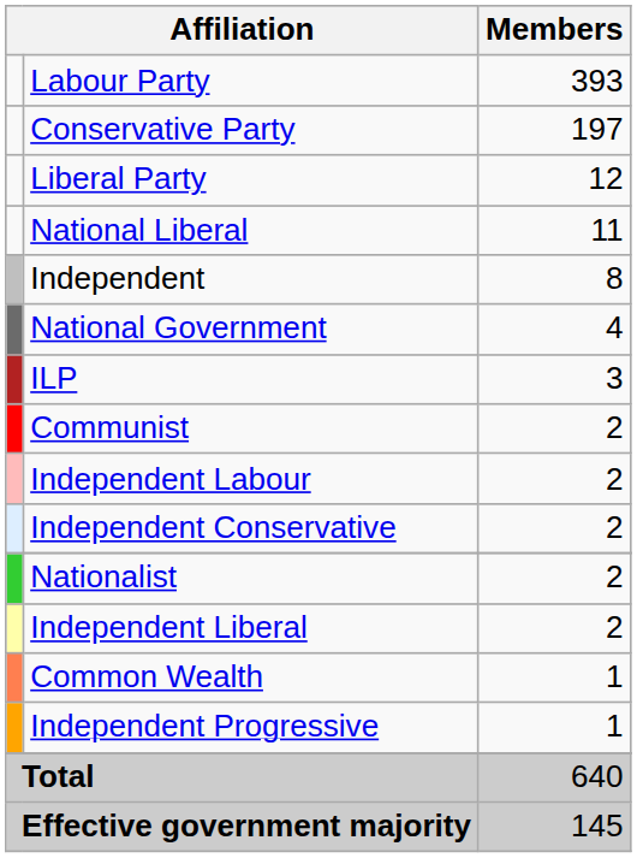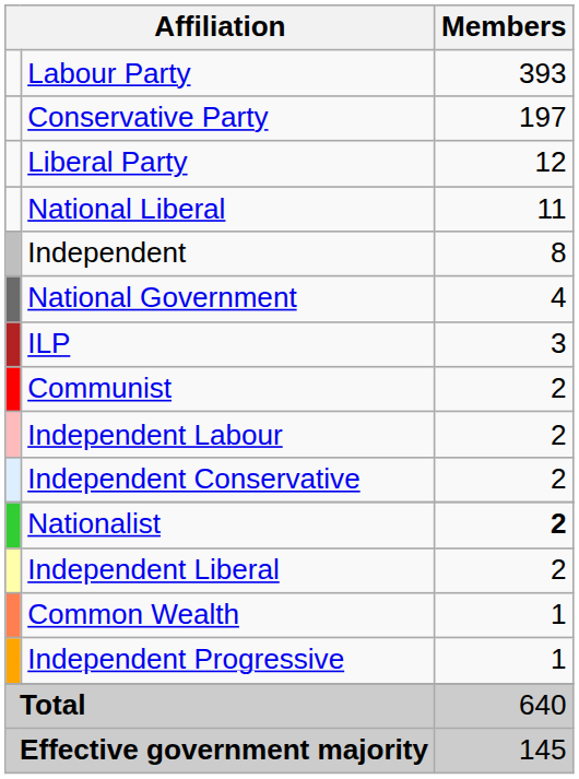Nationalist | Members: normal -> bold
